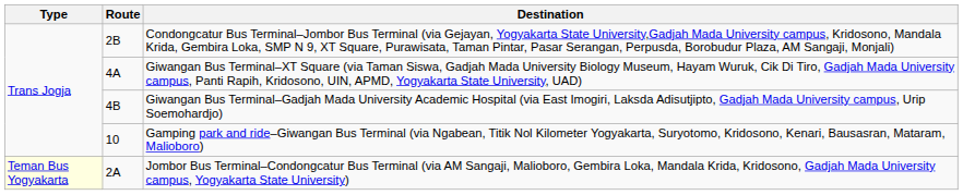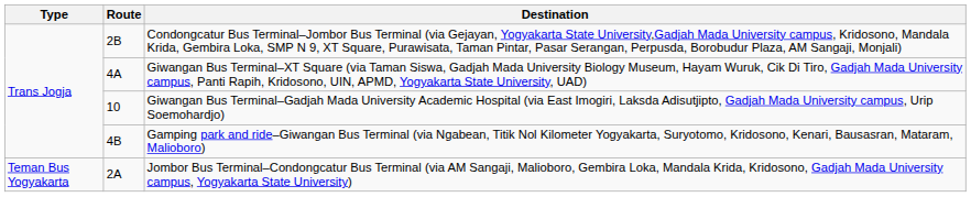row 4 | Route: 4B -> 10
row 5 | Route: 10 -> 4B
row 6 | Type: lightyellow background -> no background
